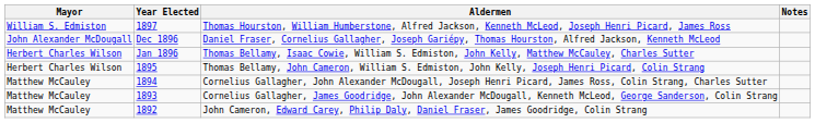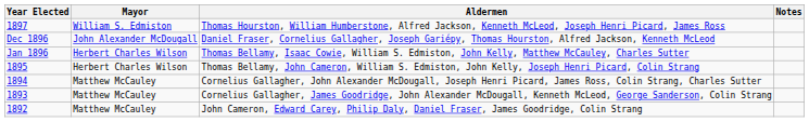columns swapped: Year Elected <-> Mayor
